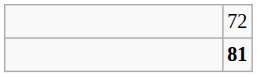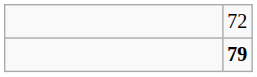row 2 | column 2: 81 -> 79
